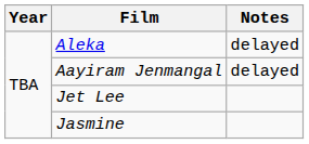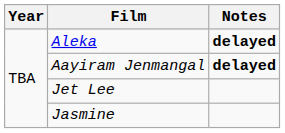Aleka | Notes: normal -> bold
Aayiram Jenmangal | Notes: normal -> bold
